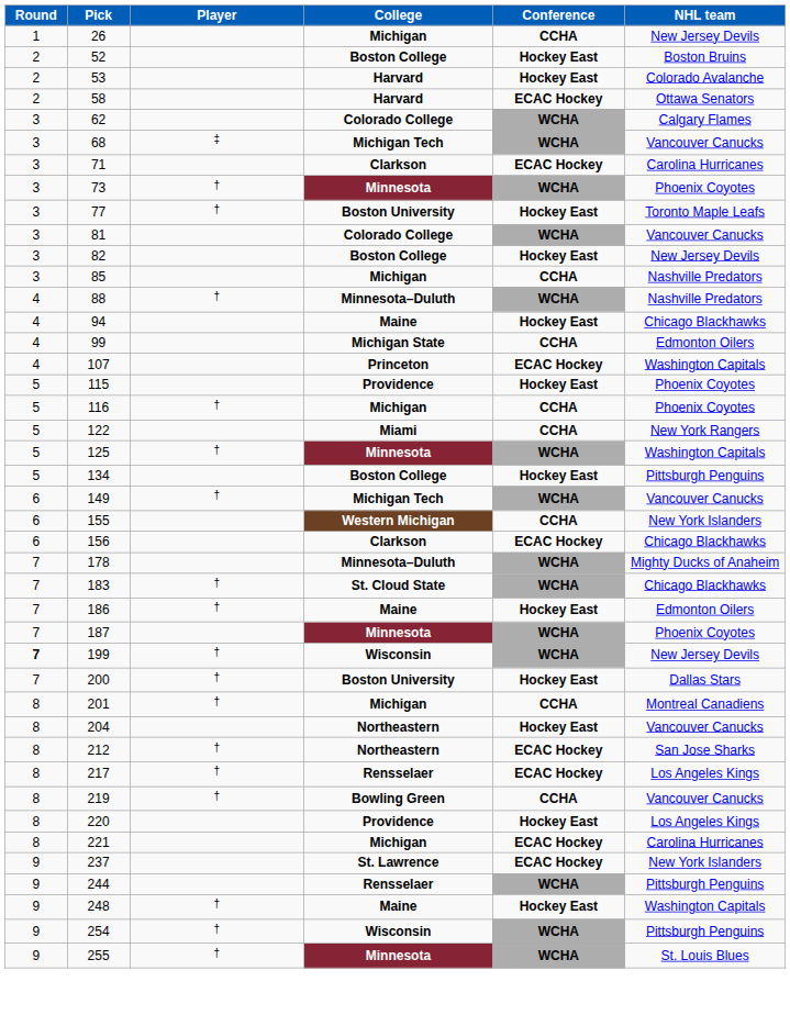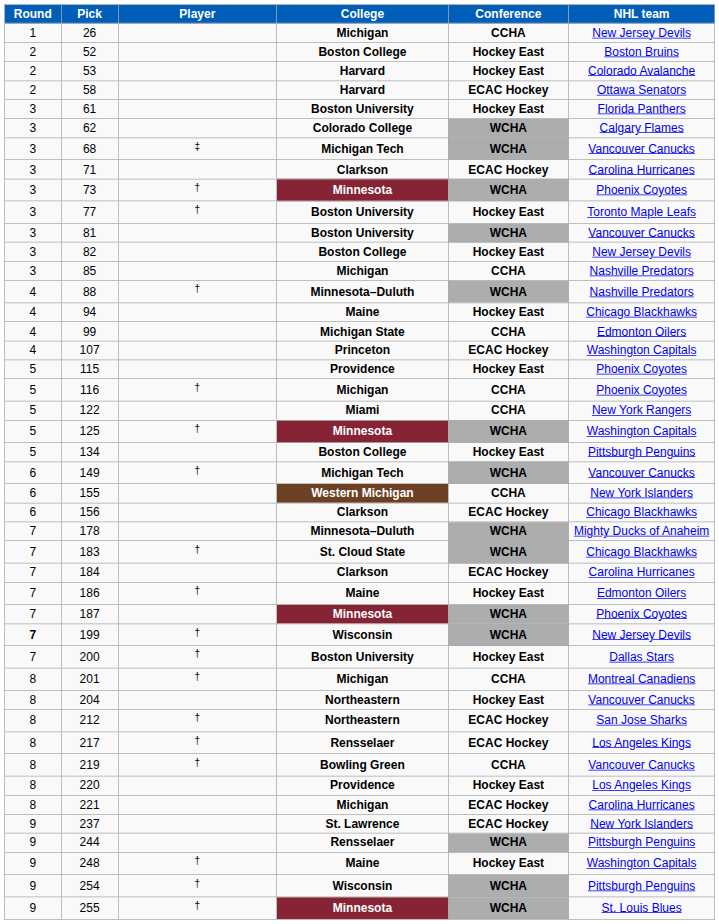+ row: 3 | 61 | Boston University | Hockey East | Florida Panthers
81 | College: Colorado College -> Boston University
+ row: 7 | 184 | Clarkson | ECAC Hockey | Carolina Hurricanes
